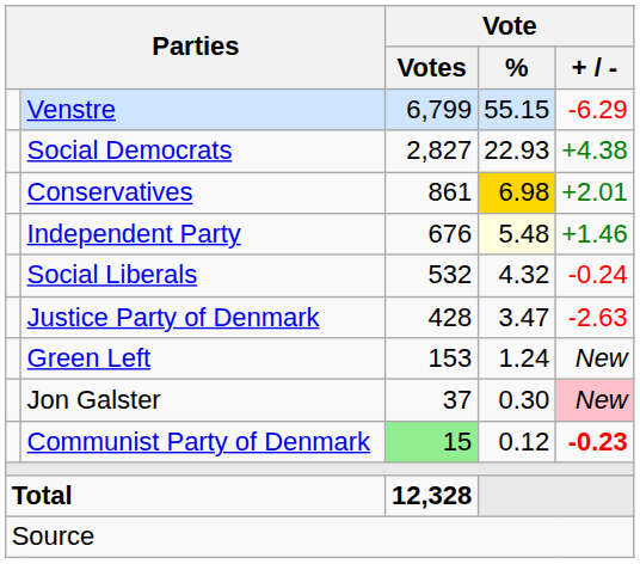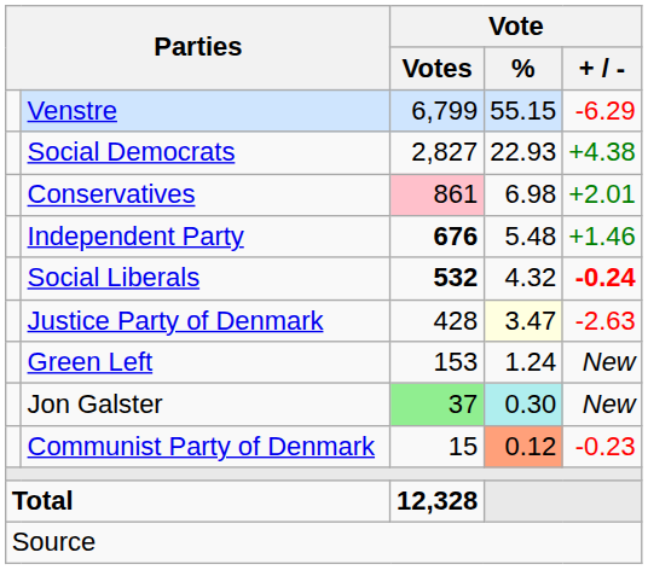Conservatives | Vote / Votes: no background -> pink background
Conservatives | Vote / %: gold background -> no background
Independent Party | Vote / Votes: normal -> bold
Independent Party | Vote / %: lightyellow background -> no background
Social Liberals | Vote / Votes: normal -> bold
Social Liberals | Vote / + / -: normal -> bold
Justice Party of Denmark | Vote / %: no background -> lightyellow background
Jon Galster | Vote / Votes: no background -> lightgreen background
Jon Galster | Vote / %: no background -> paleturquoise background
Jon Galster | Vote / + / -: pink background -> no background
Communist Party of Denmark | Vote / Votes: lightgreen background -> no background
Communist Party of Denmark | Vote / %: no background -> lightsalmon background
Communist Party of Denmark | Vote / + / -: bold -> normal
